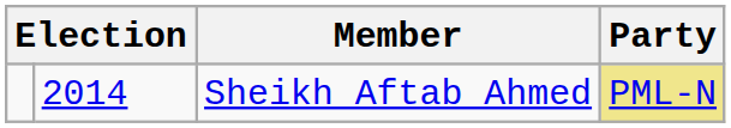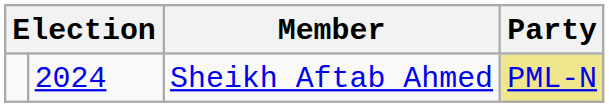Sheikh Aftab Ahmed | column 2: 2014 -> 2024
